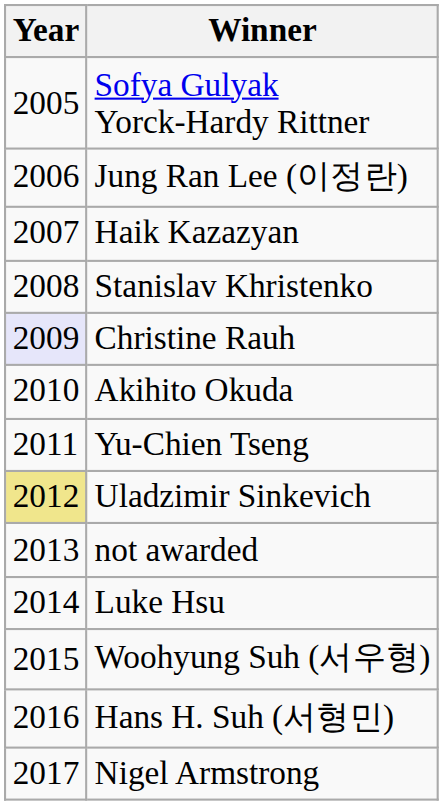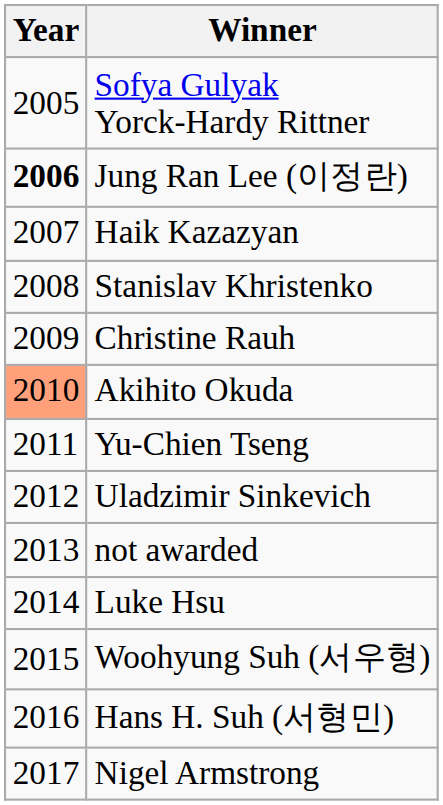Jung Ran Lee (이정란) | Year: normal -> bold
Christine Rauh | Year: lavender background -> no background
Akihito Okuda | Year: no background -> lightsalmon background
Uladzimir Sinkevich | Year: khaki background -> no background
